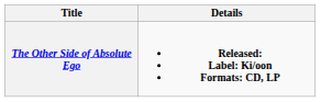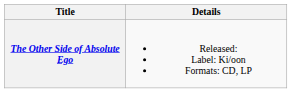The Other Side of Absolute Ego | Details: bold -> normal
